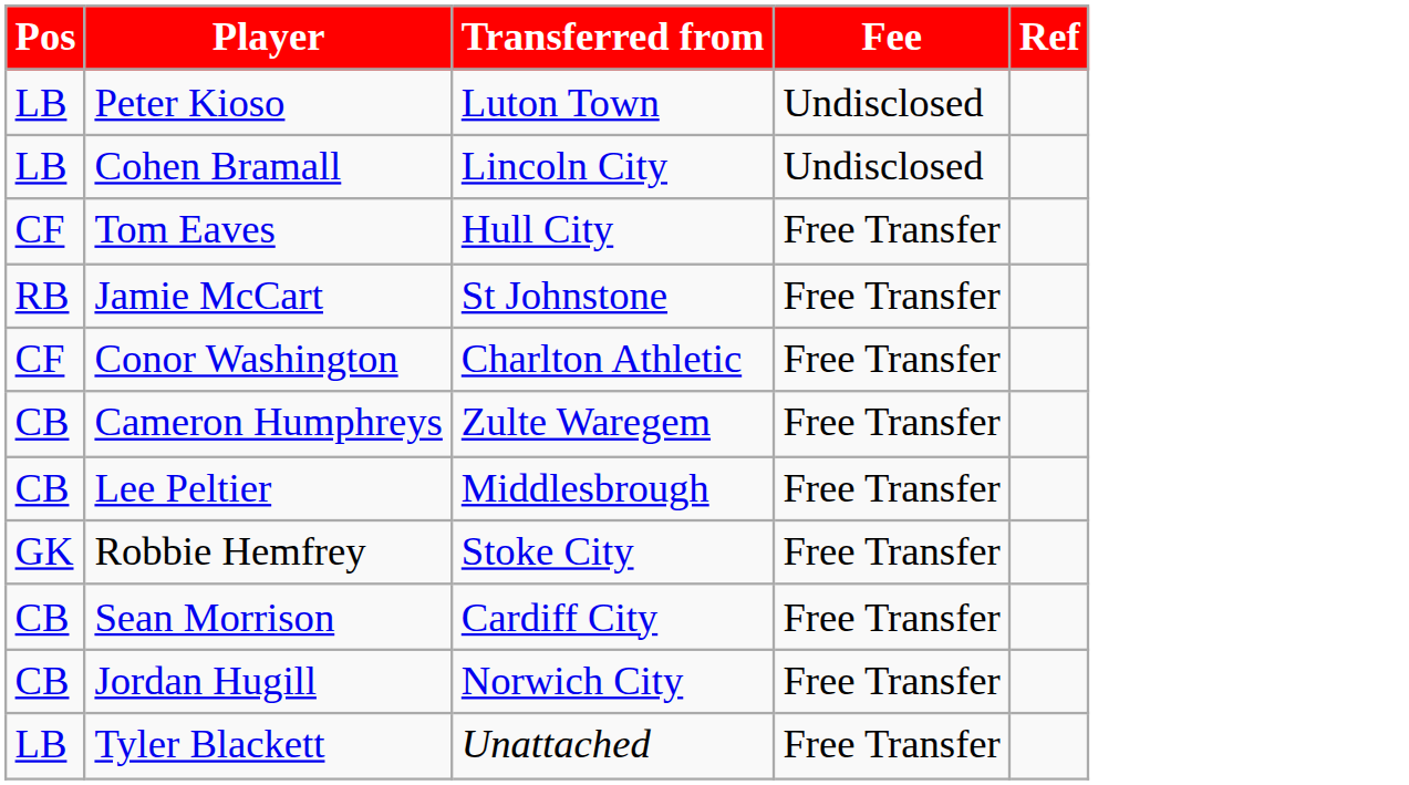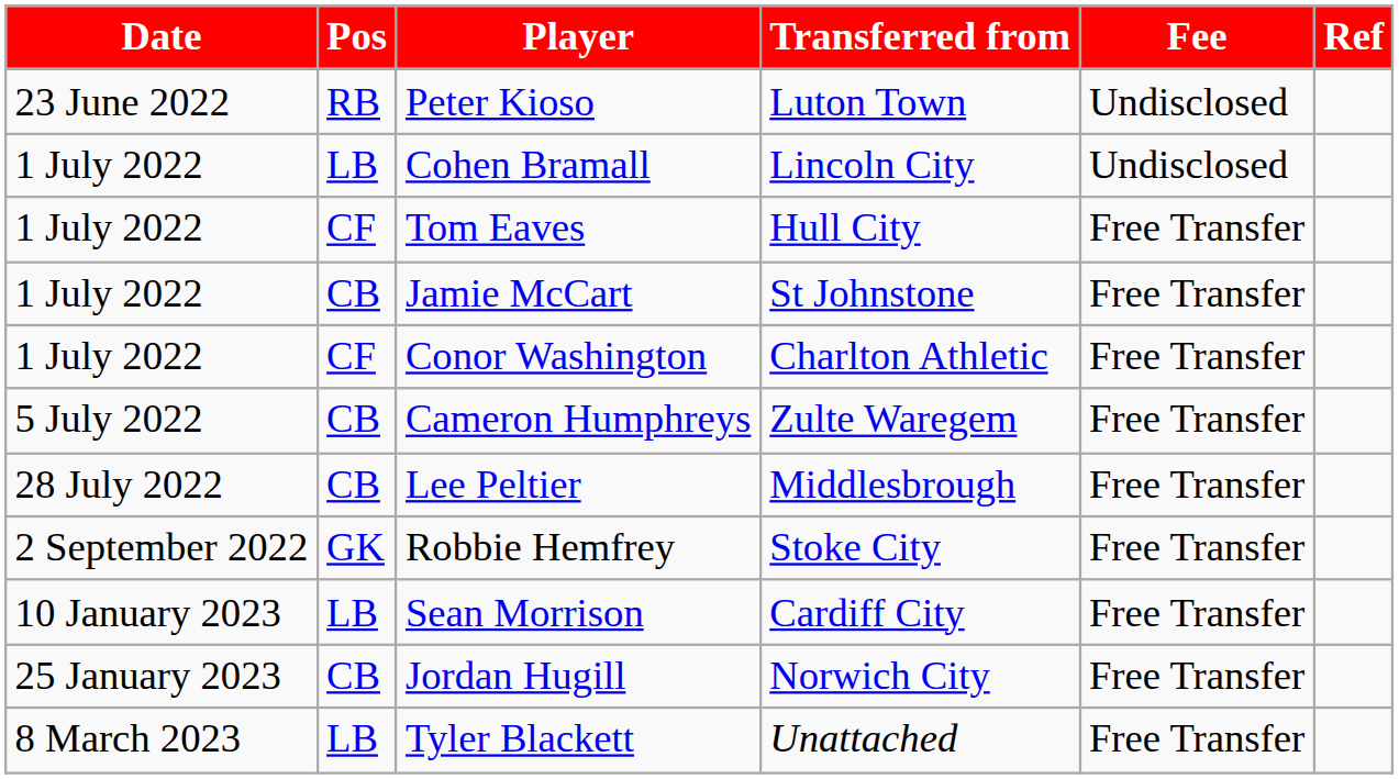+ column: Date | 23 June 2022 | 1 July 2022 | 1 July 2022 | 1 July 2022 | 1 July 2022 | 5 July 2022 | 28 July 2022 | 2 September 2022 | 10 January 2023 | 25 January 2023 | 8 March 2023
Peter Kioso | Pos: LB -> RB
Jamie McCart | Pos: RB -> CB
Sean Morrison | Pos: CB -> LB
